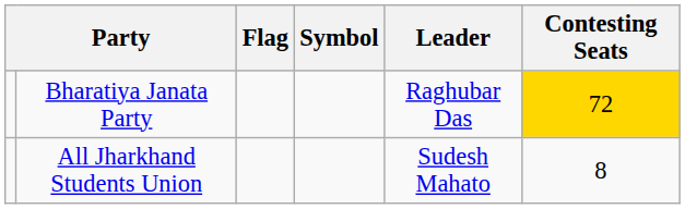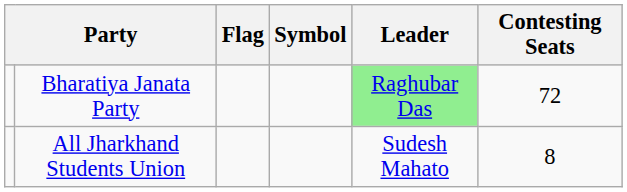Bharatiya Janata Party | Leader: no background -> lightgreen background
Bharatiya Janata Party | Contesting Seats: gold background -> no background
